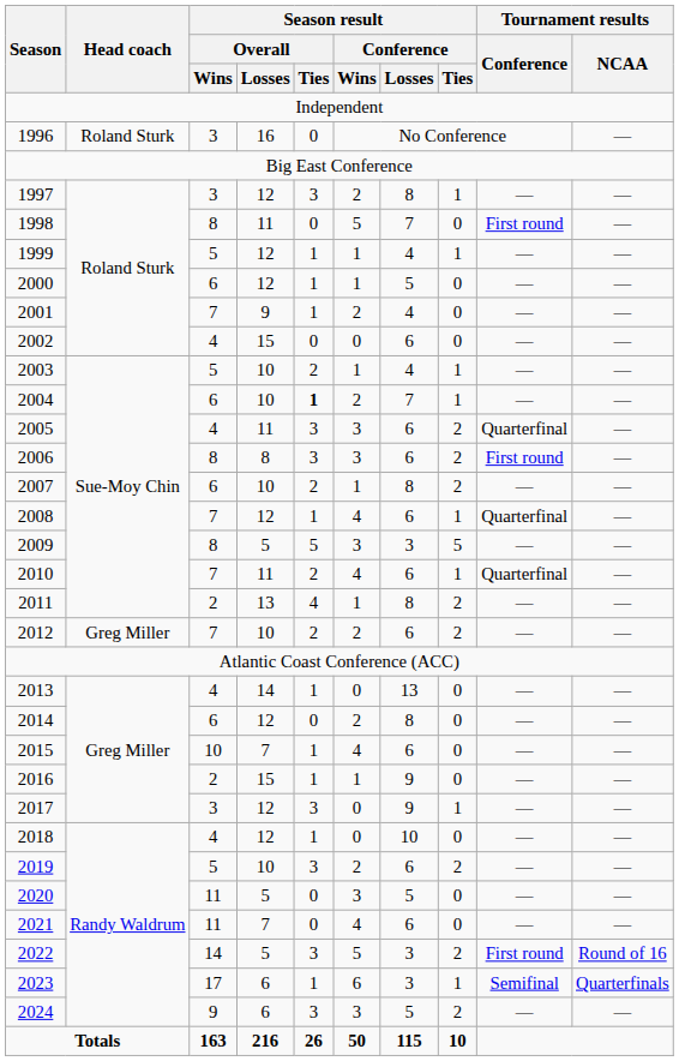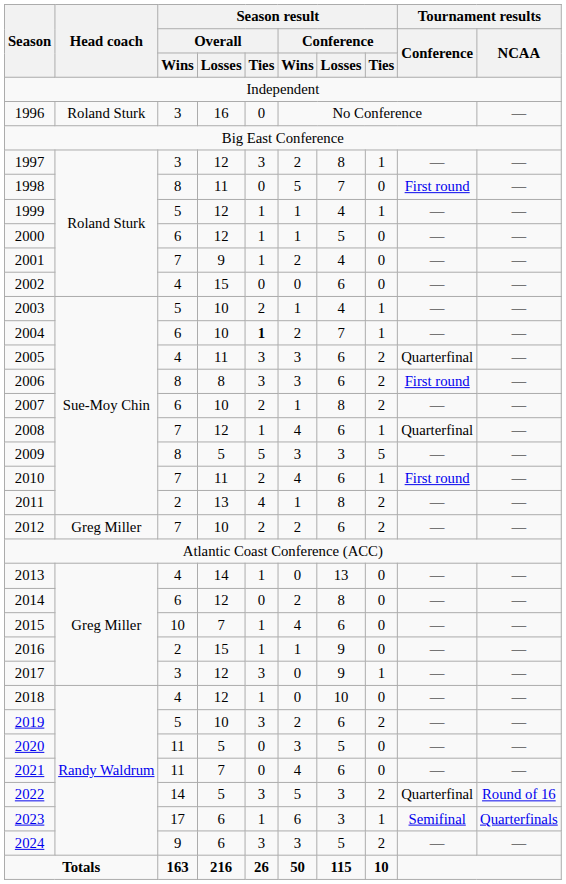2010 | Tournament results / Conference: Quarterfinal -> First round
2022 | Tournament results / Conference: First round -> Quarterfinal
